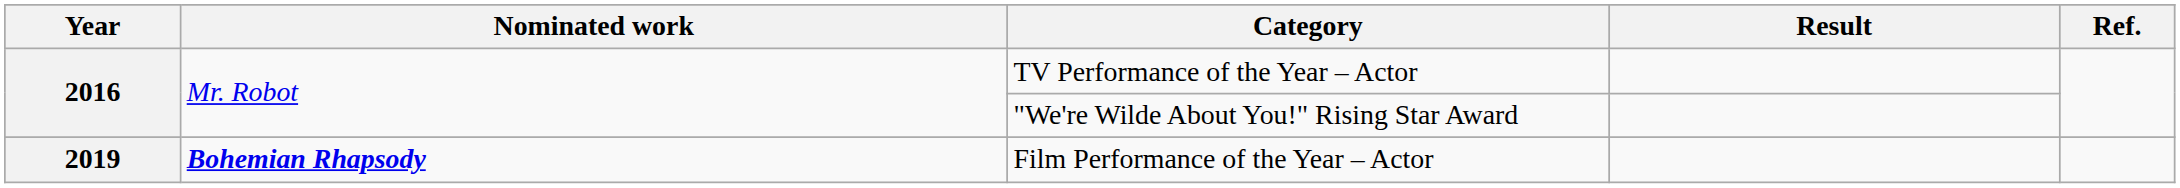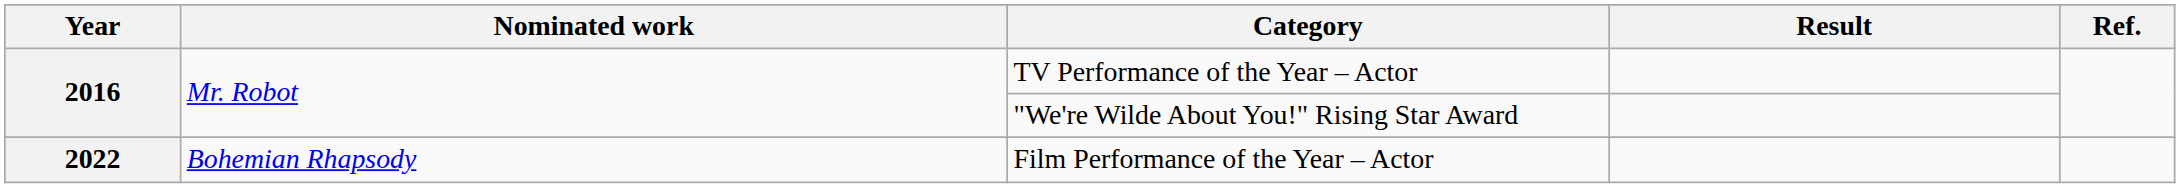Film Performance of the Year – Actor | Year: 2019 -> 2022
Film Performance of the Year – Actor | Nominated work: bold -> normal
